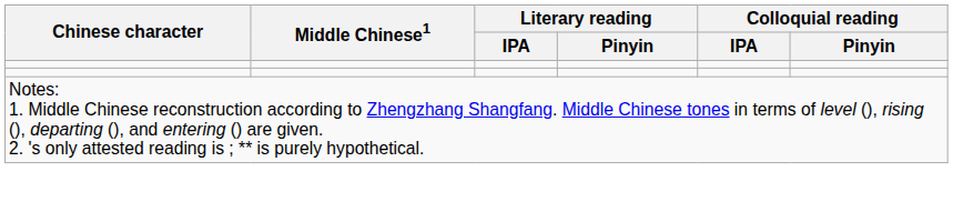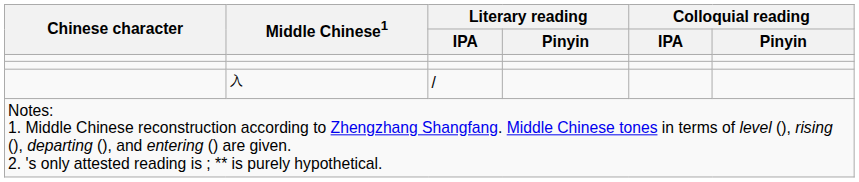+ row: 入 | /
